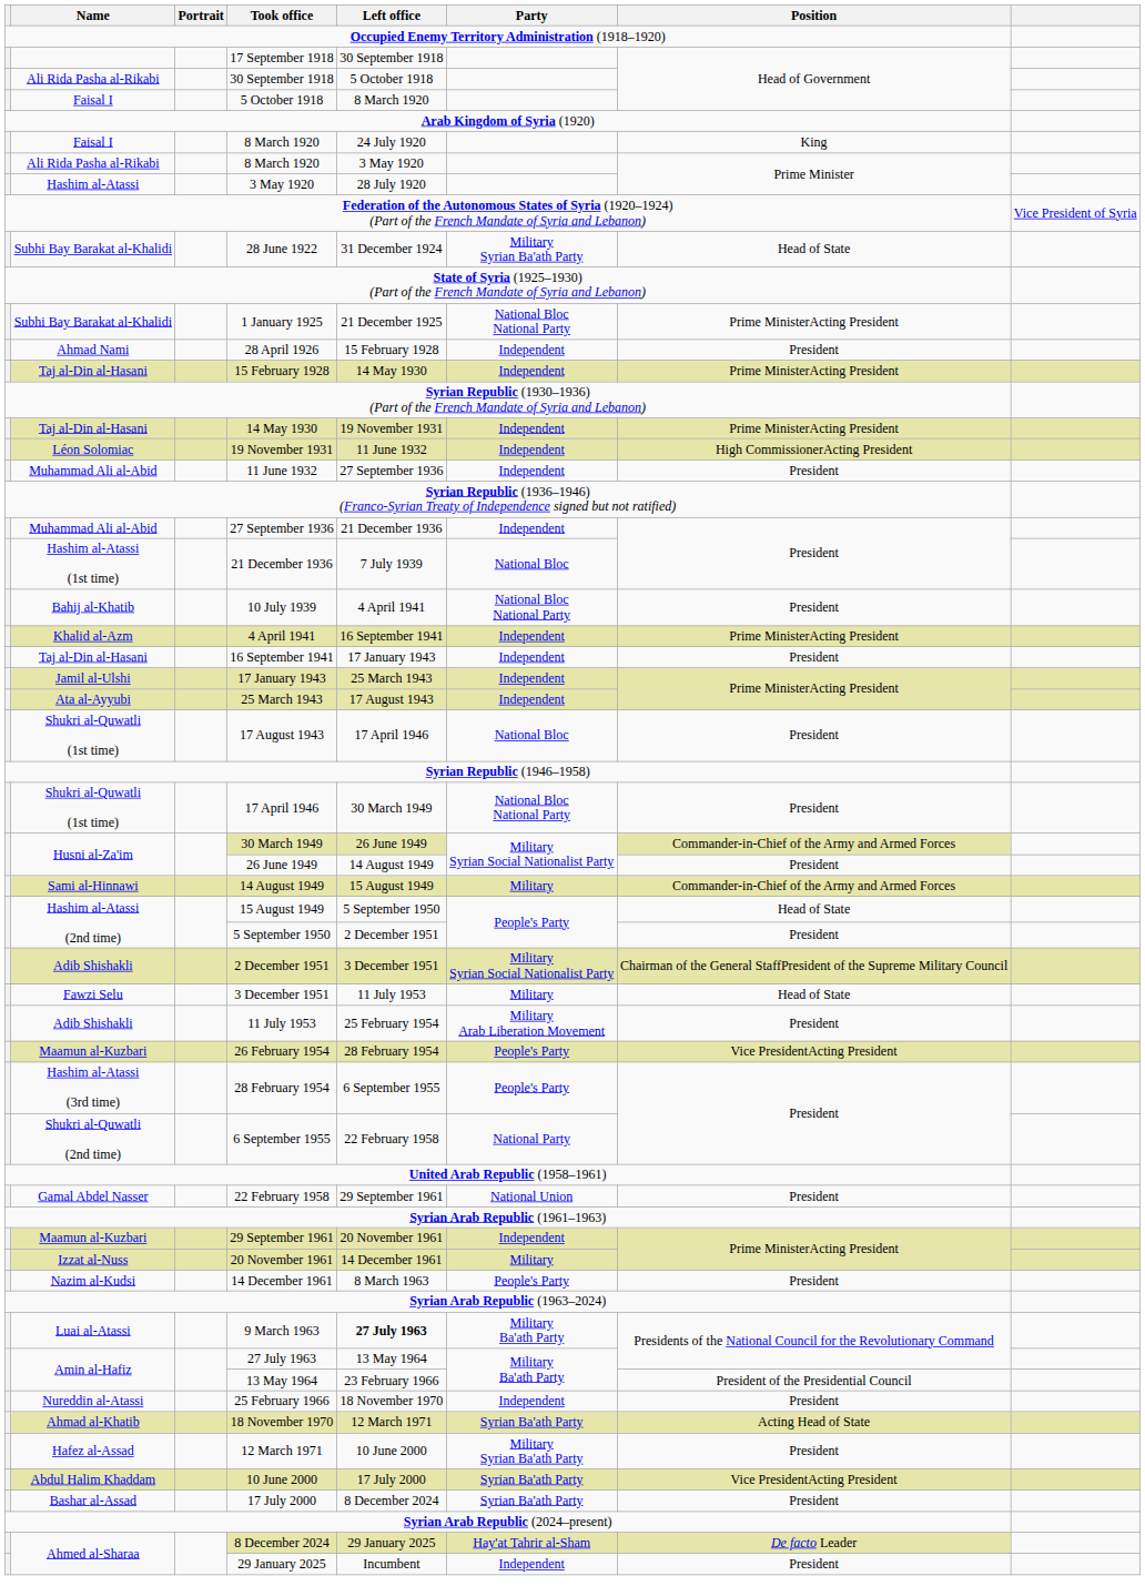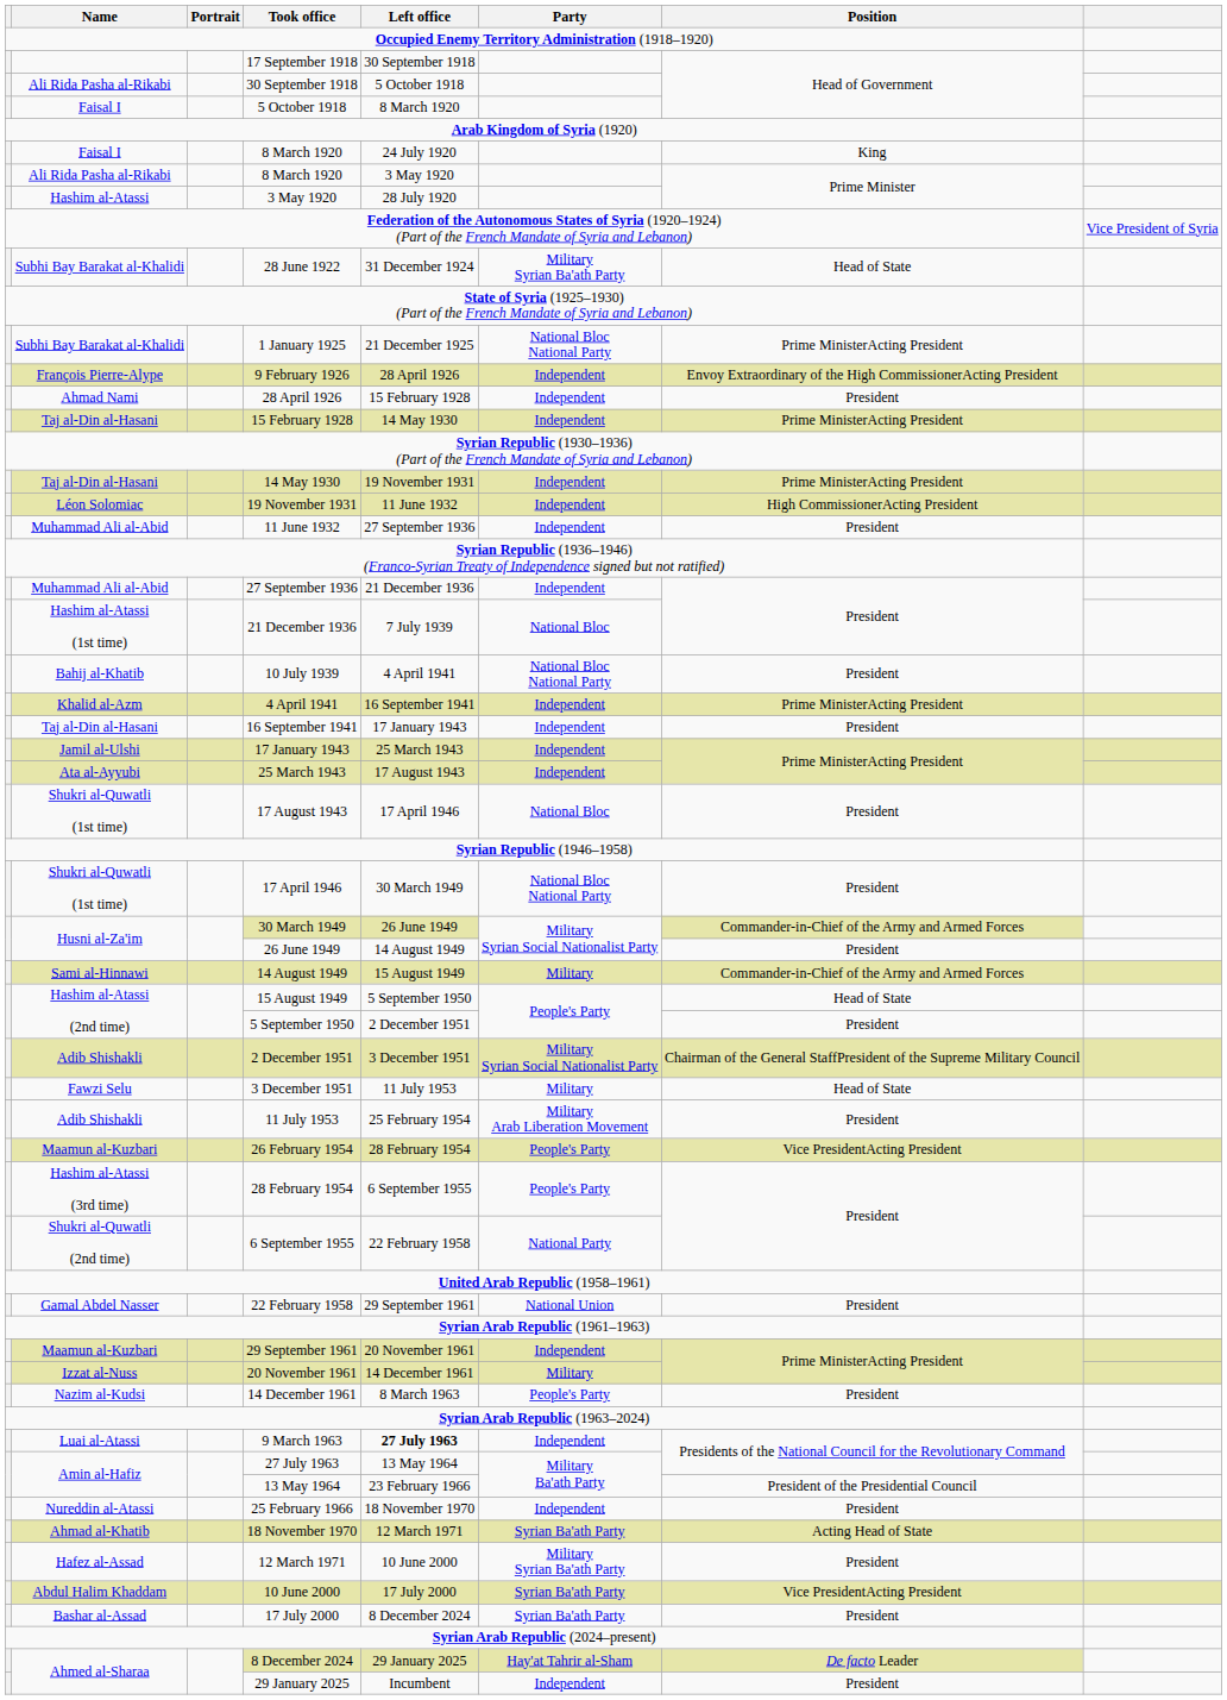+ row: François Pierre-Alype | 9 February 1926 | 28 April 1926 | Independent | Envoy Extraordinary of the High CommissionerActing President
9 March 1963 | Party: Military Ba'ath Party -> Independent
